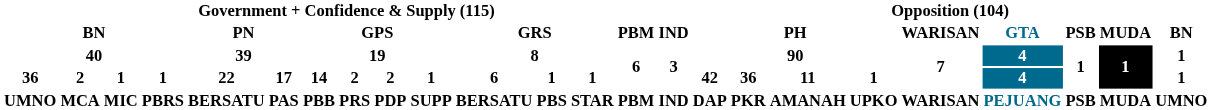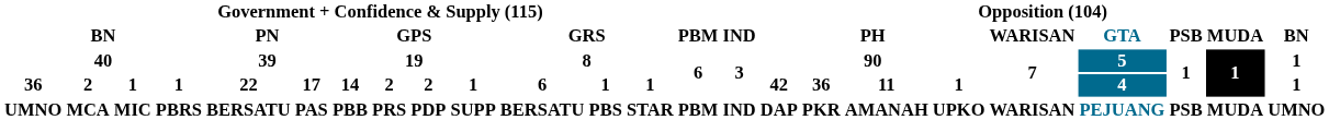40 | Opposition (104) / GTA: 4 -> 5
